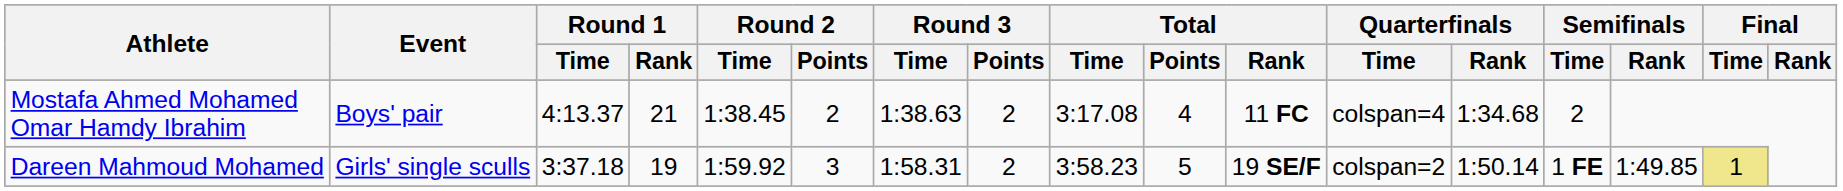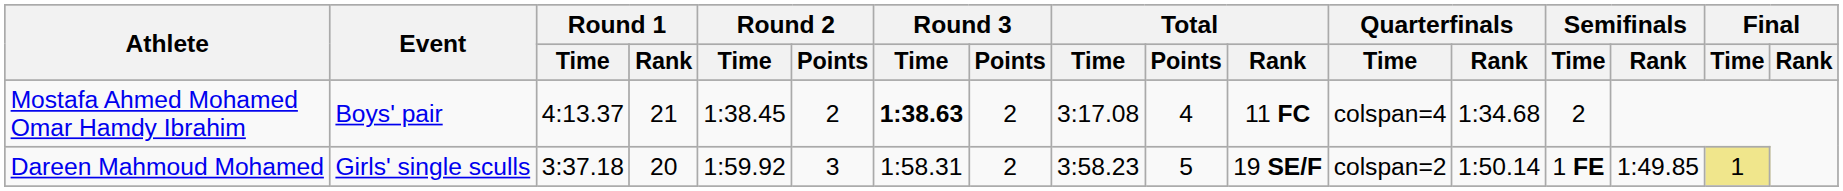Mostafa Ahmed Mohamed Omar Hamdy Ibrahim | Round 3 / Time: normal -> bold
Dareen Mahmoud Mohamed | Round 1 / Rank: 19 -> 20
